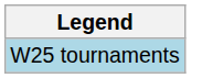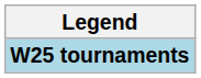row 2 | column 1: normal -> bold
